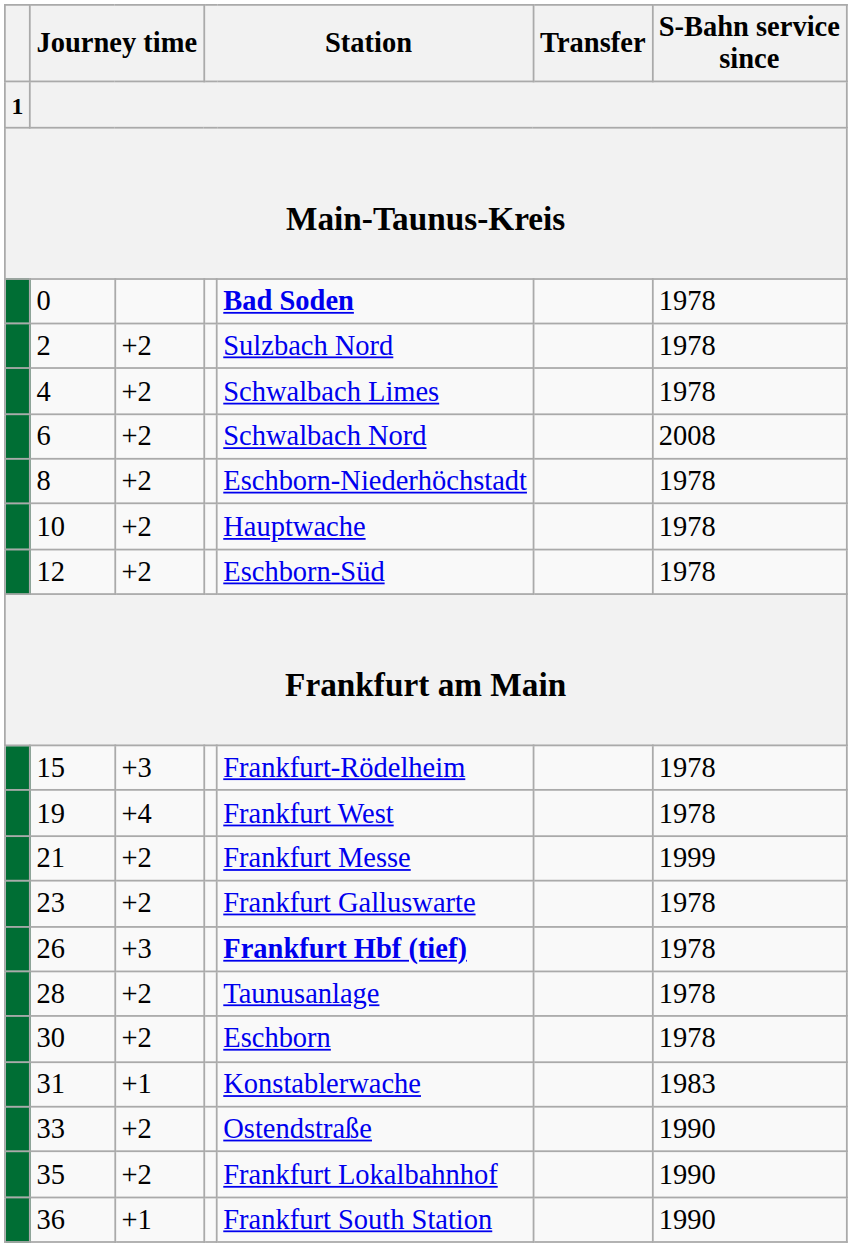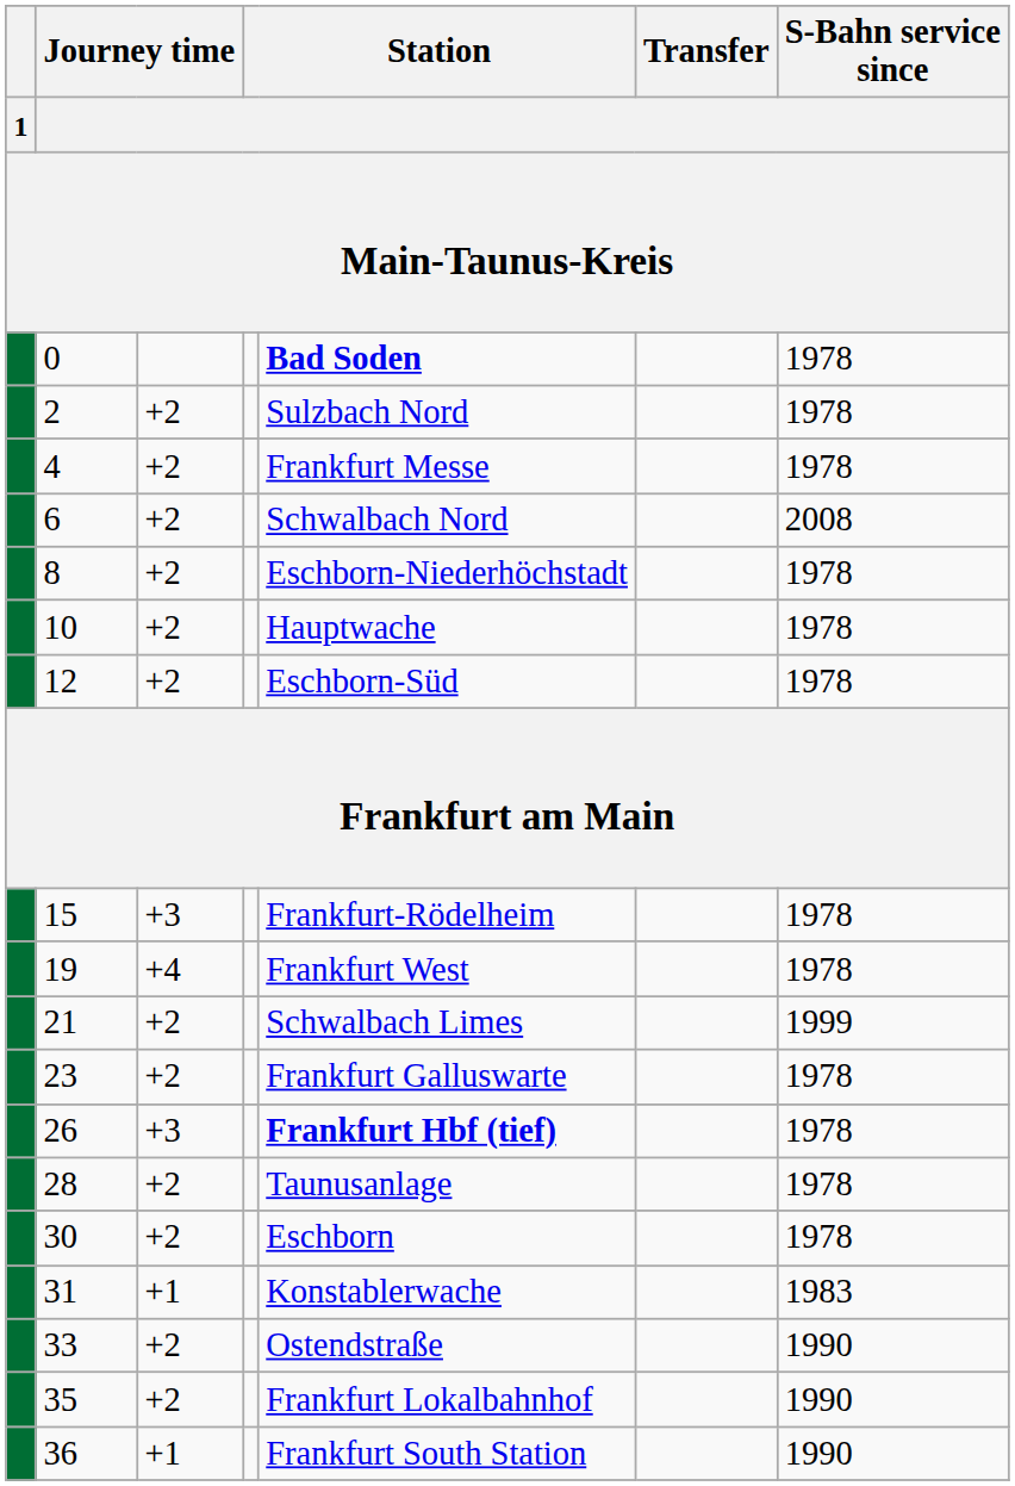4 | column 5: Schwalbach Limes -> Frankfurt Messe
21 | column 5: Frankfurt Messe -> Schwalbach Limes
